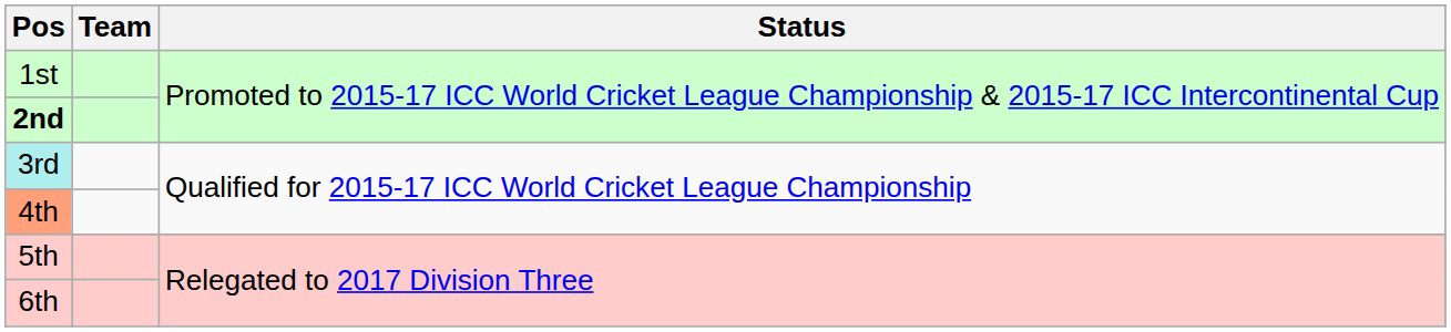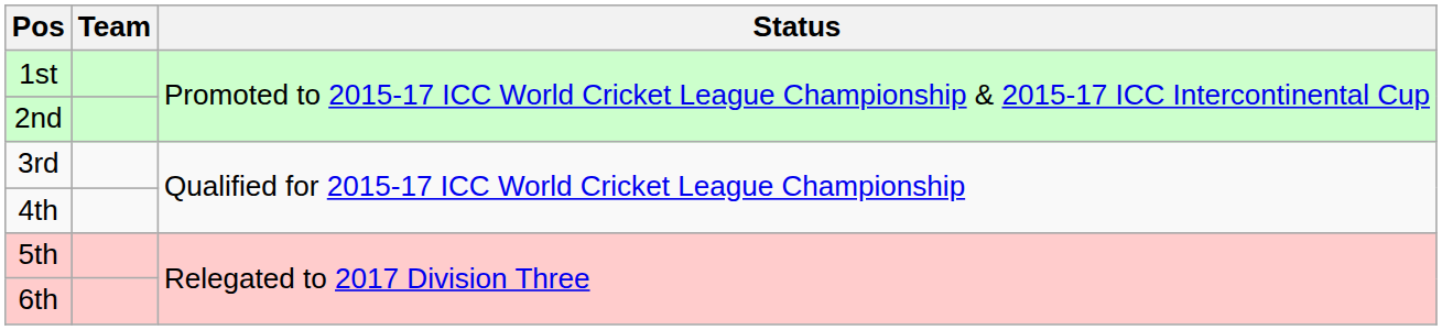2nd | Pos: bold -> normal
3rd | Pos: paleturquoise background -> no background
4th | Pos: lightsalmon background -> no background
